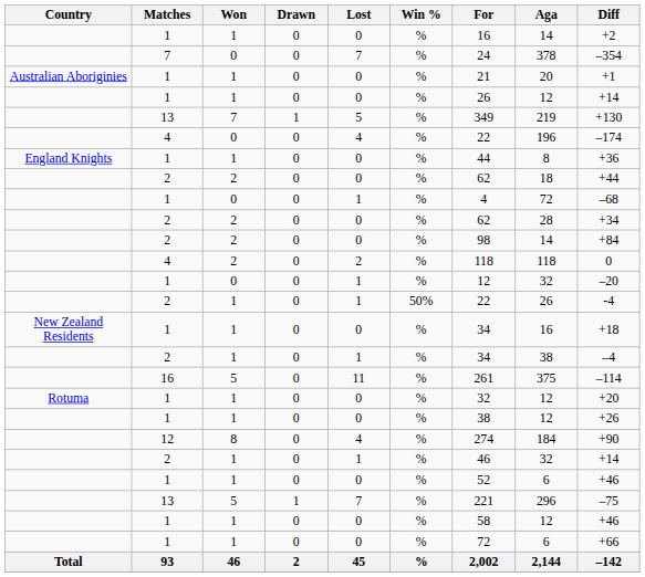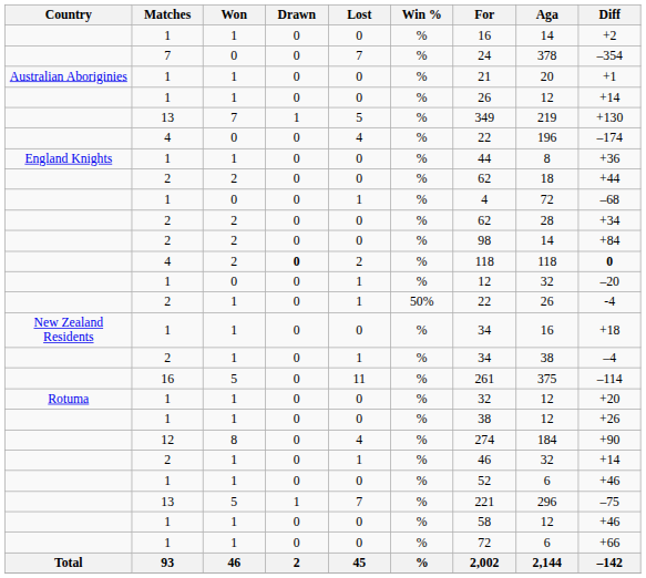4 / 2 | Drawn: normal -> bold
4 / 2 | Diff: normal -> bold
